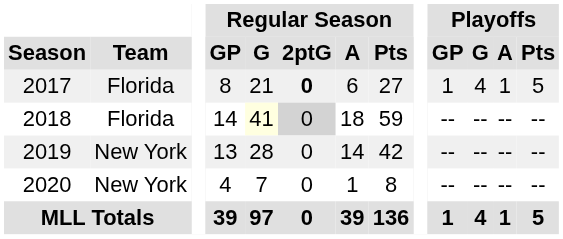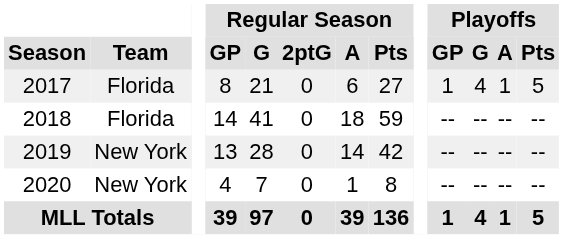2017 | Regular Season / 2ptG: bold -> normal
2018 | Regular Season / G: lightyellow background -> no background
2018 | Regular Season / 2ptG: lightgrey background -> no background
